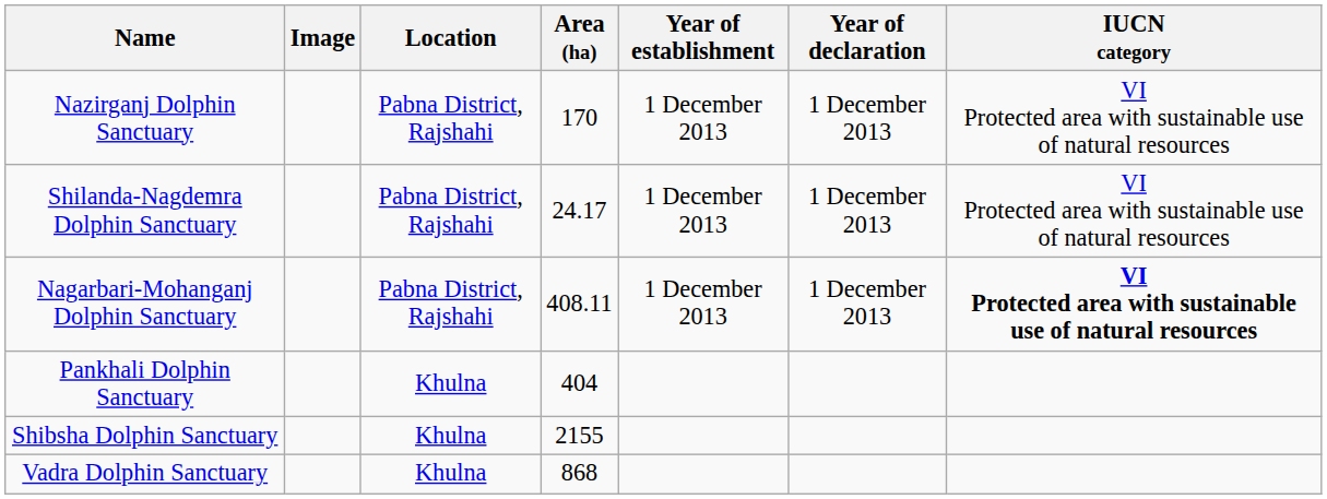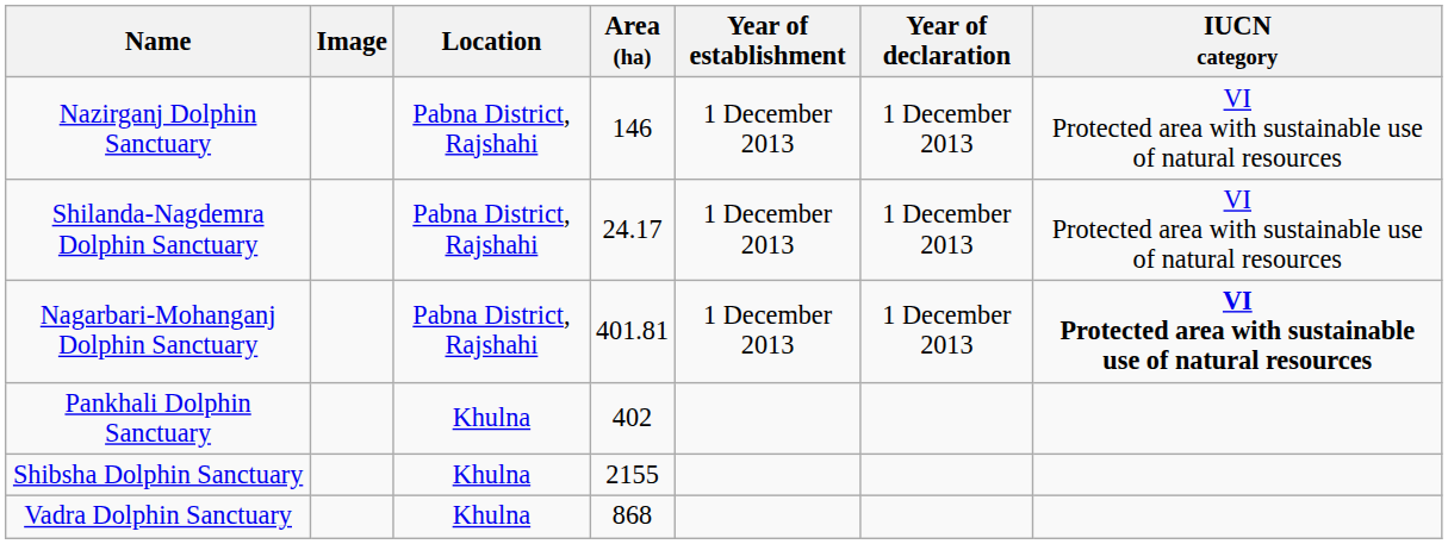Nazirganj Dolphin Sanctuary | Area (ha): 170 -> 146
Nagarbari-Mohanganj Dolphin Sanctuary | Area (ha): 408.11 -> 401.81
Pankhali Dolphin Sanctuary | Area (ha): 404 -> 402
